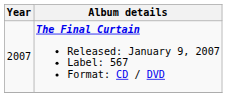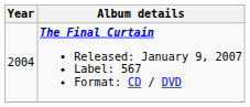row 2 | Year: 2007 -> 2004
